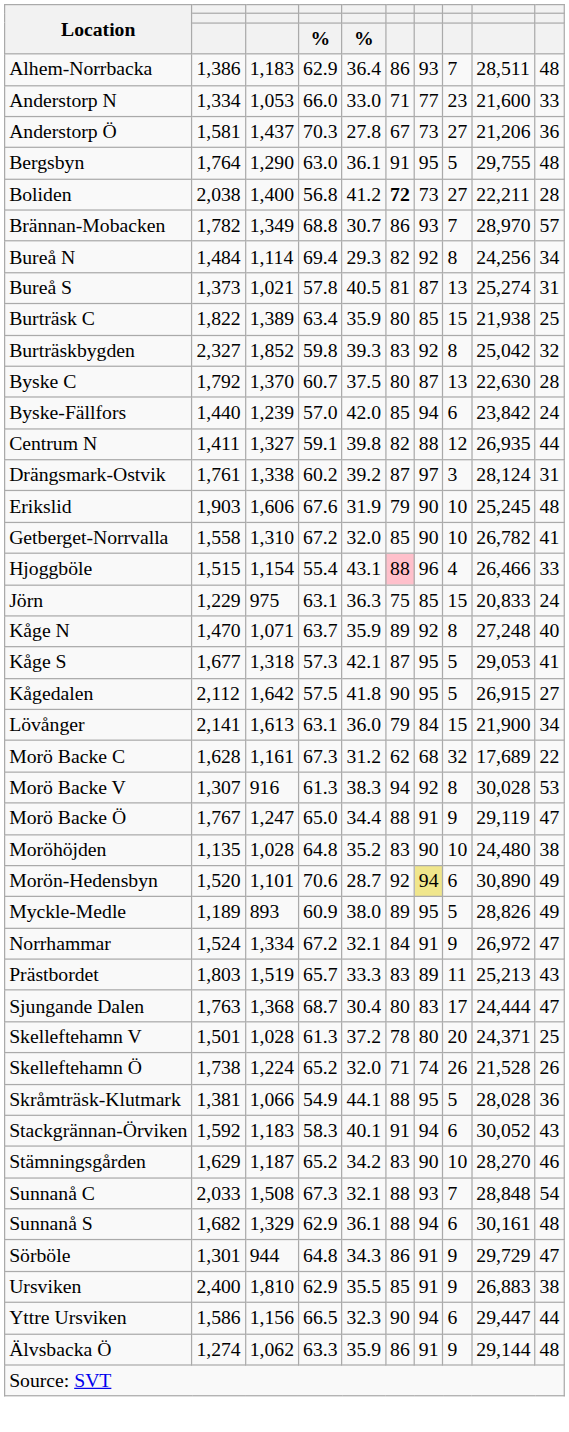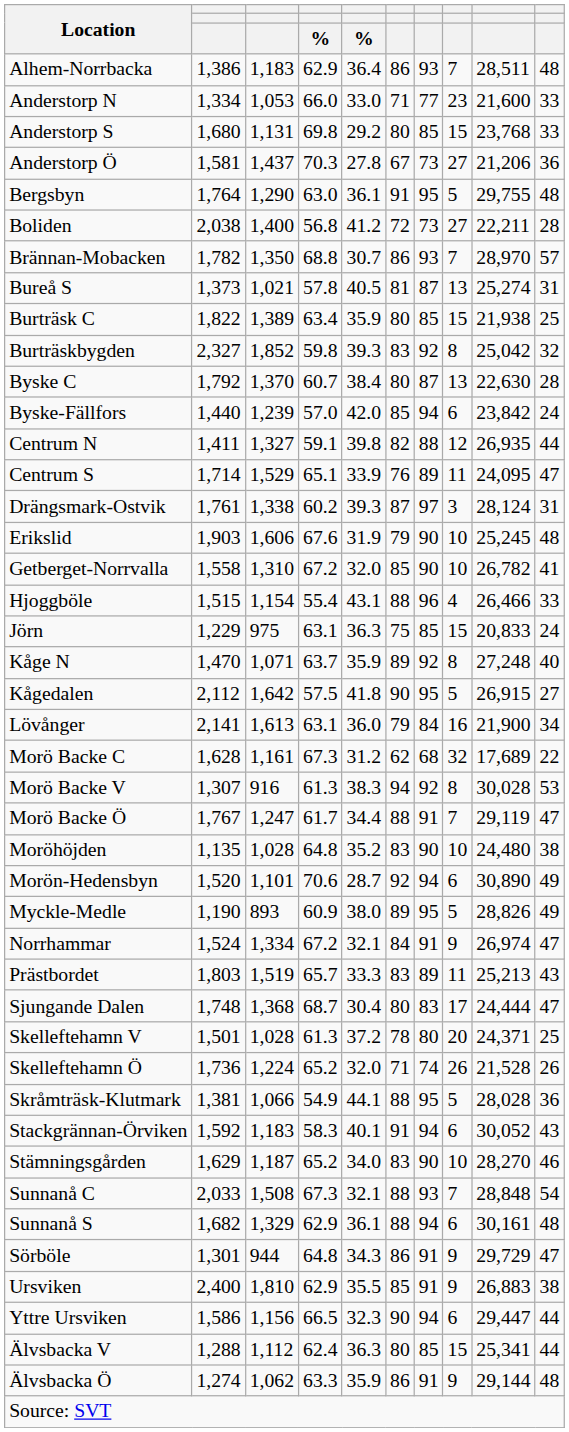+ row: Anderstorp S | 1,680 | 1,131 | 69.8 | 29.2 | 80 | 85 | 15 | 23,768 | 33
Boliden | column 6: bold -> normal
Brännan-Mobacken | column 3: 1,349 -> 1,350
- row: Bureå N | 1,484 | 1,114 | 69.4 | 29.3 | 82 | 92 | 8 | 24,256 | 34
Byske C | column 5: 37.5 -> 38.4
+ row: Centrum S | 1,714 | 1,529 | 65.1 | 33.9 | 76 | 89 | 11 | 24,095 | 47
Drängsmark-Ostvik | column 5: 39.2 -> 39.3
Hjoggböle | column 6: pink background -> no background
- row: Kåge S | 1,677 | 1,318 | 57.3 | 42.1 | 87 | 95 | 5 | 29,053 | 41
Lövånger | column 8: 15 -> 16
Morö Backe Ö | column 4: 65.0 -> 61.7
Morö Backe Ö | column 8: 9 -> 7
Morön-Hedensbyn | column 7: khaki background -> no background
Myckle-Medle | column 2: 1,189 -> 1,190
Norrhammar | column 9: 26,972 -> 26,974
Sjungande Dalen | column 2: 1,763 -> 1,748
Skelleftehamn Ö | column 2: 1,738 -> 1,736
Stämningsgården | column 5: 34.2 -> 34.0
+ row: Älvsbacka V | 1,288 | 1,112 | 62.4 | 36.3 | 80 | 85 | 15 | 25,341 | 44
